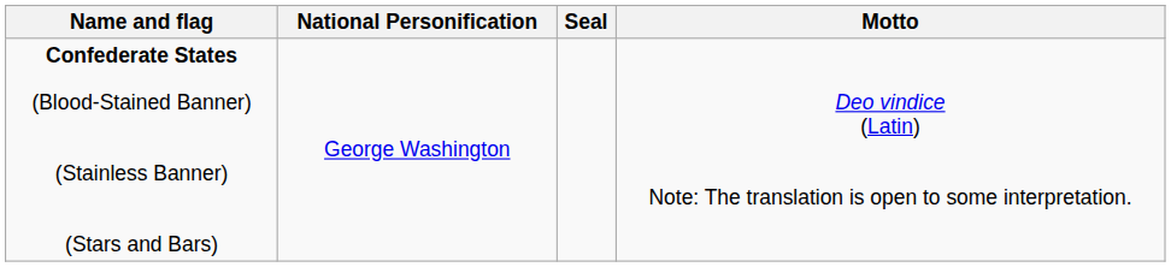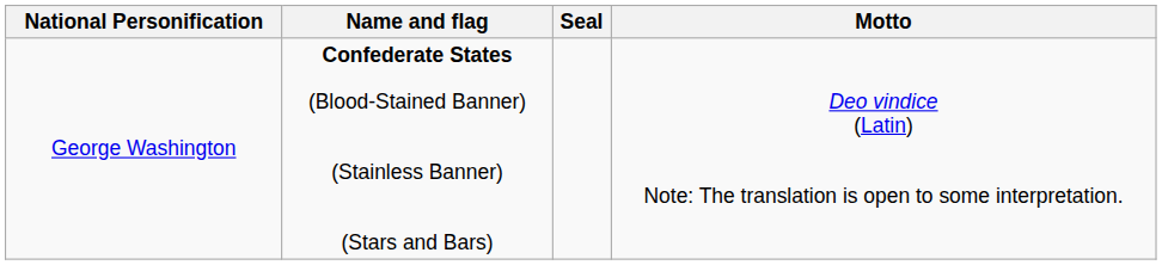columns swapped: Name and flag <-> National Personification
